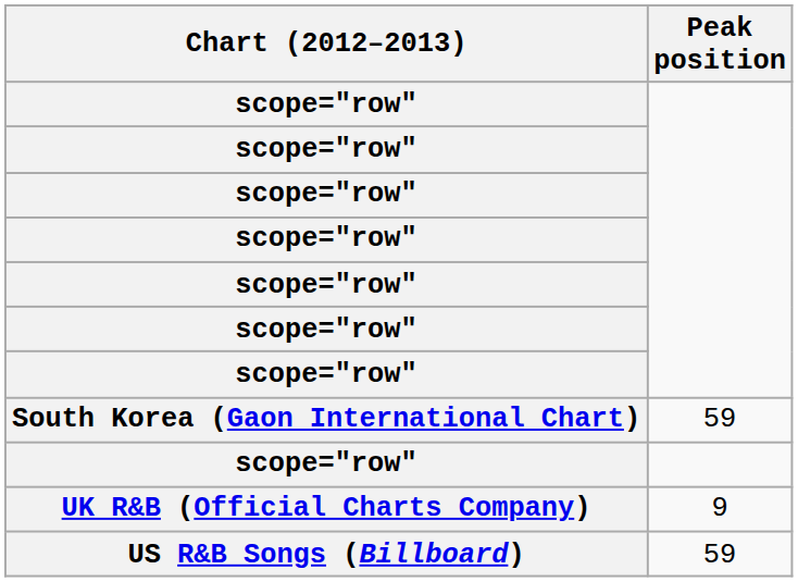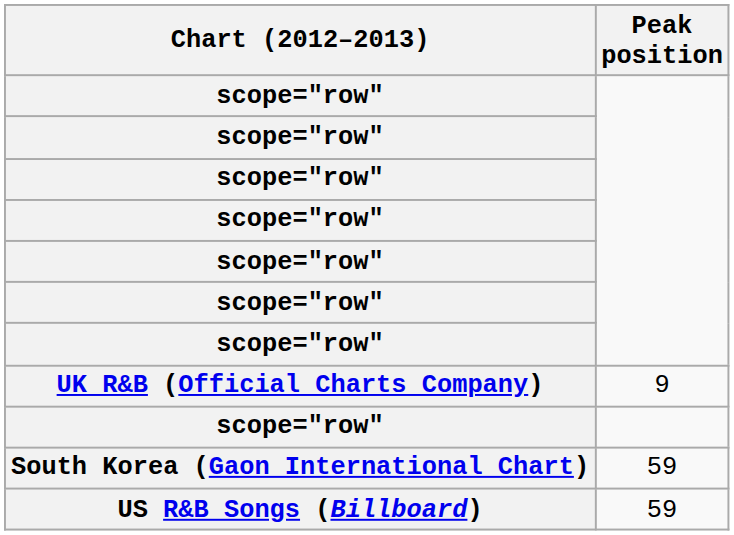rows swapped: South Korea (Gaon International Chart) <-> UK R&B (Official Charts Company)
